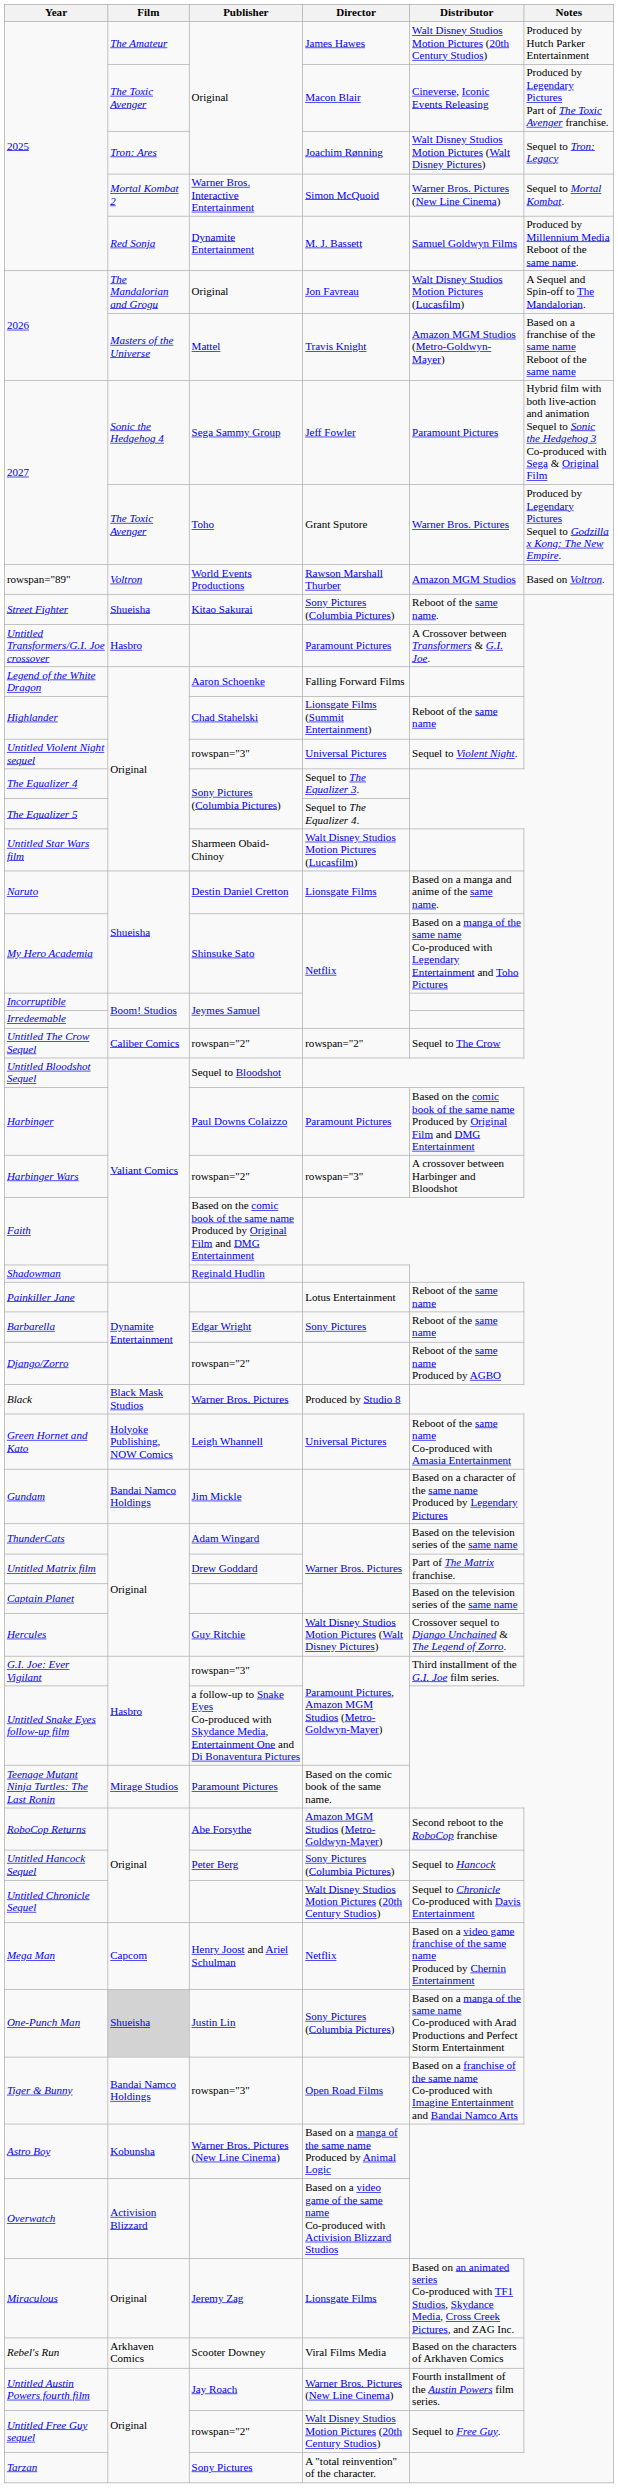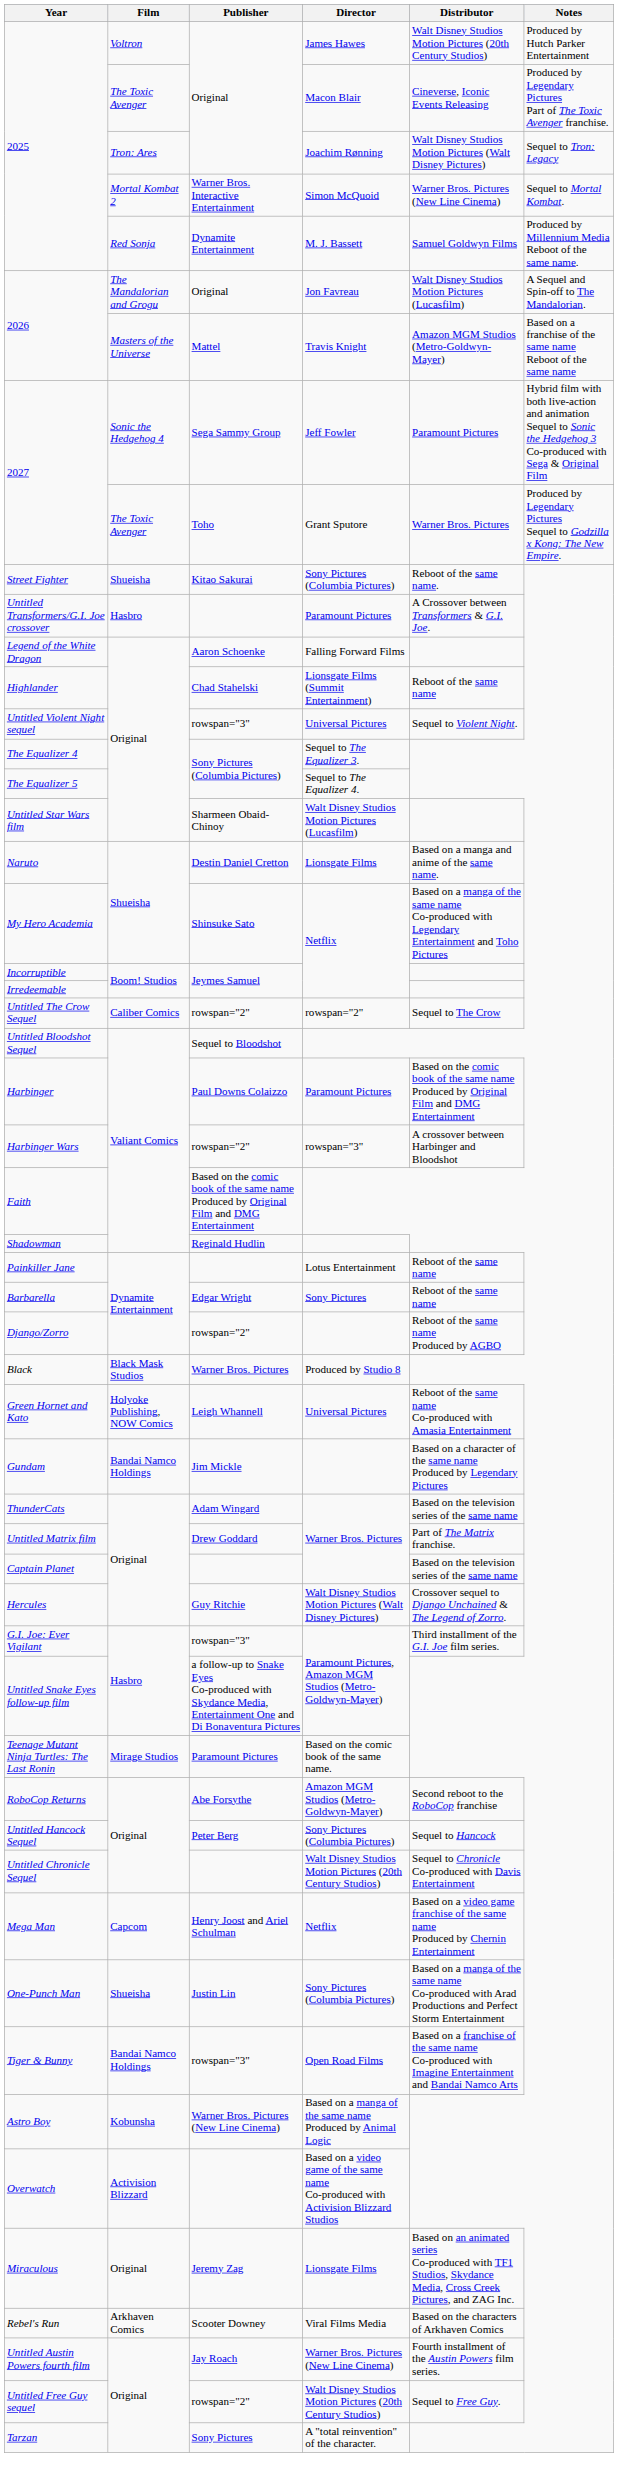2025 / James Hawes | Film: The Amateur -> Voltron
- row: rowspan="89" | Voltron | World Events Productions | Rawson Marshall Thurber | Amazon MGM Studios | Based on Voltron.
One-Punch Man | Film: lightgrey background -> no background
